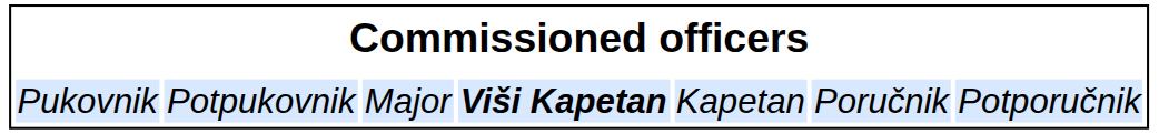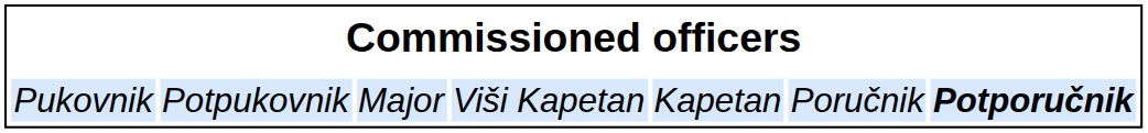Pukovnik | column 4: bold -> normal
Pukovnik | column 7: normal -> bold
